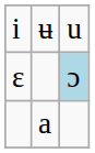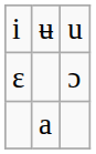ɛ | column 3: lightblue background -> no background
